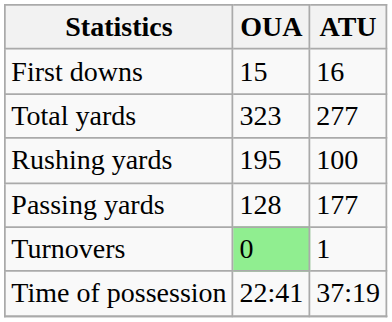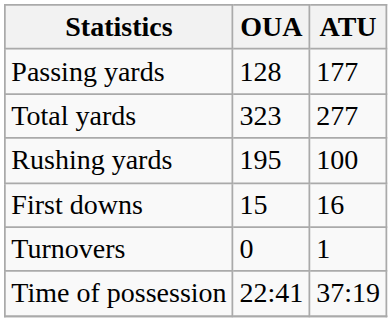rows swapped: First downs <-> Passing yards
Turnovers | OUA: lightgreen background -> no background
